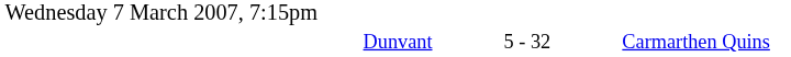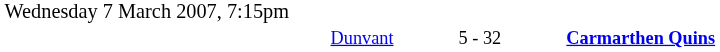Dunvant | column 3: normal -> bold
